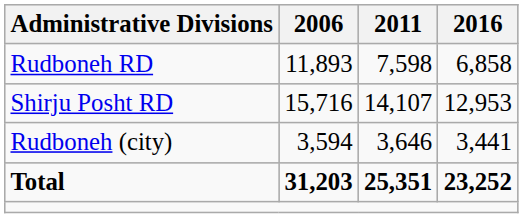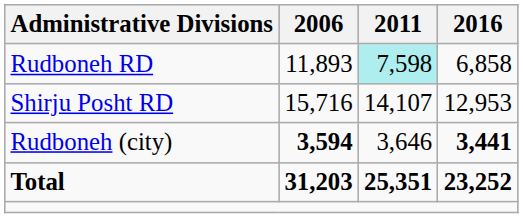Rudboneh RD | 2011: no background -> paleturquoise background
Rudboneh (city) | 2006: normal -> bold
Rudboneh (city) | 2016: normal -> bold
